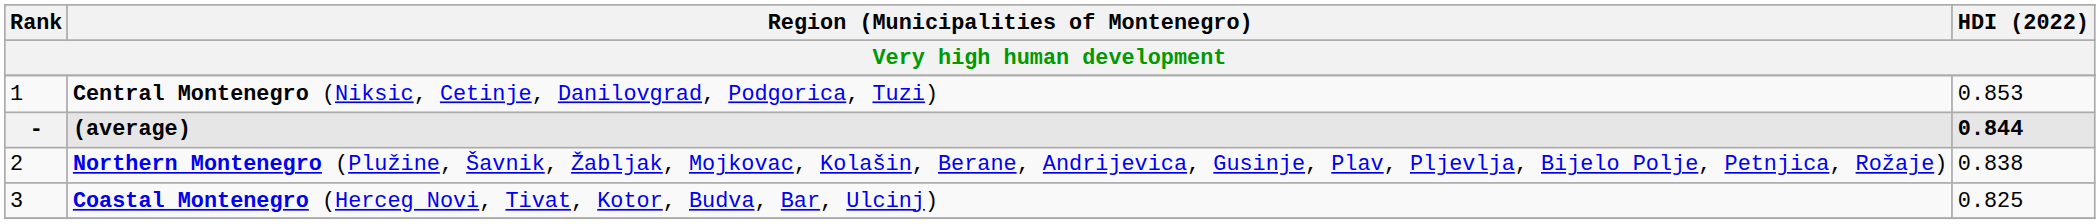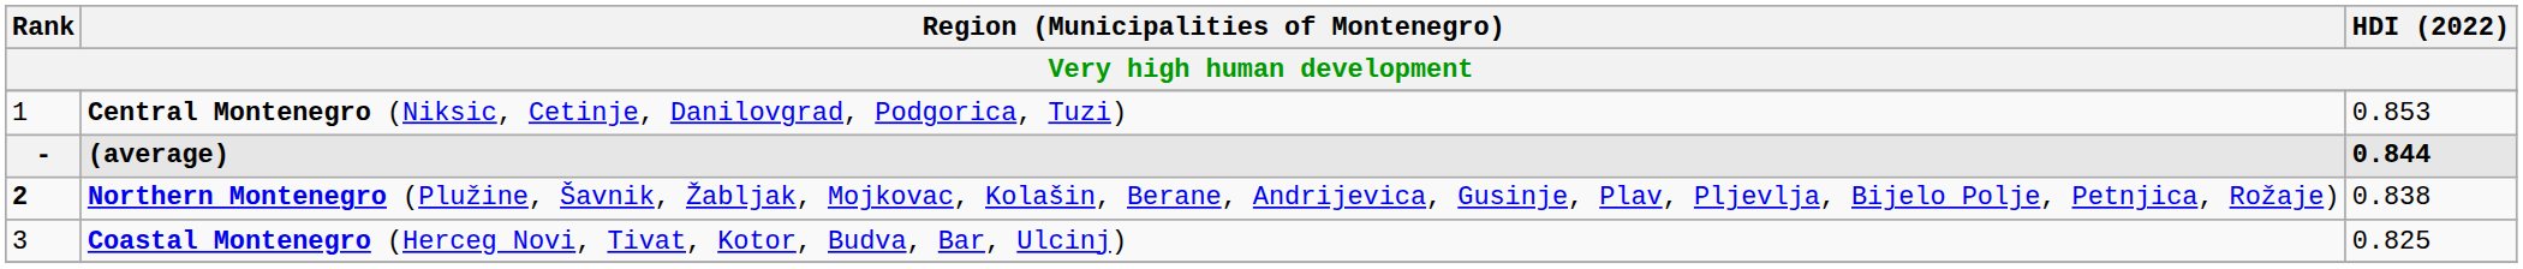row 5 | Rank: normal -> bold
